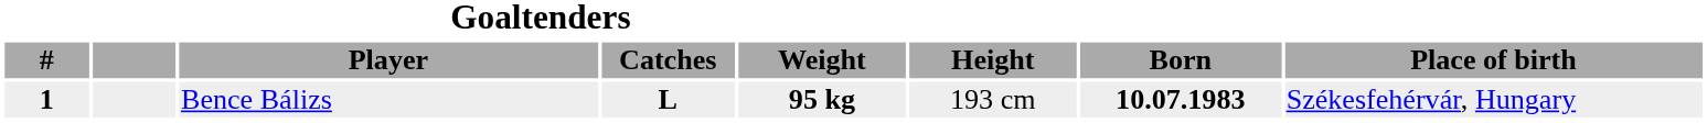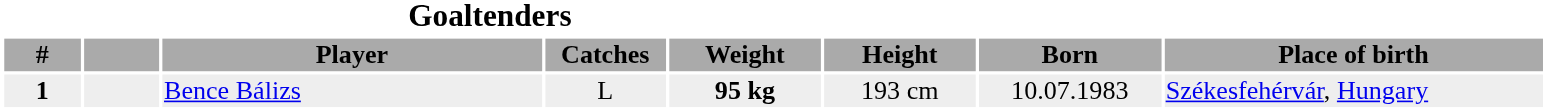Bence Bálizs | Goaltenders / Catches: bold -> normal
Bence Bálizs | Born: bold -> normal
